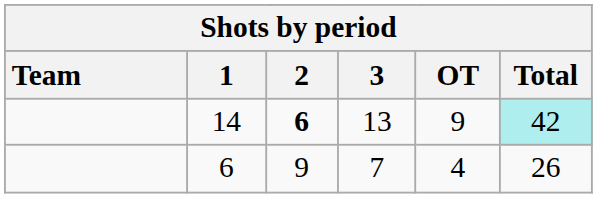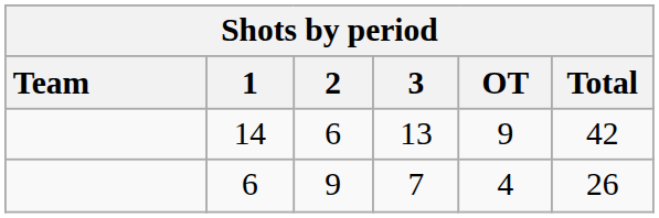14 | 2: bold -> normal
14 | Total: paleturquoise background -> no background
